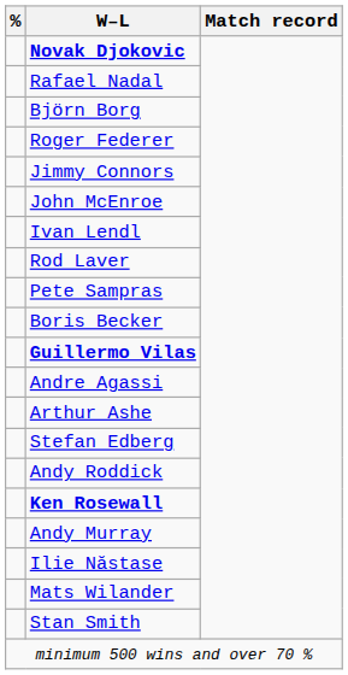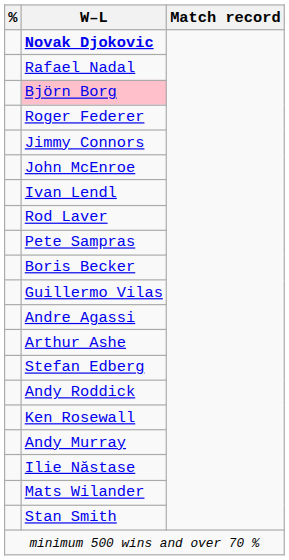Björn Borg | W–L: no background -> pink background
Guillermo Vilas | W–L: bold -> normal
Ken Rosewall | W–L: bold -> normal
